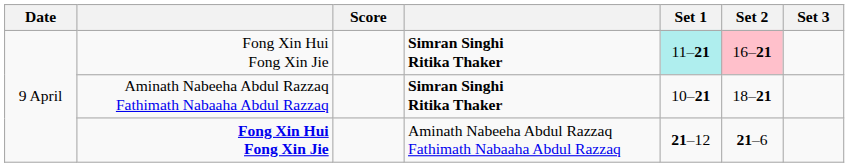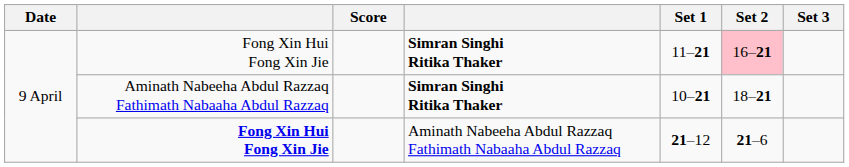Fong Xin Hui Fong Xin Jie / Simran Singhi Ritika Thaker | Set 1: paleturquoise background -> no background
